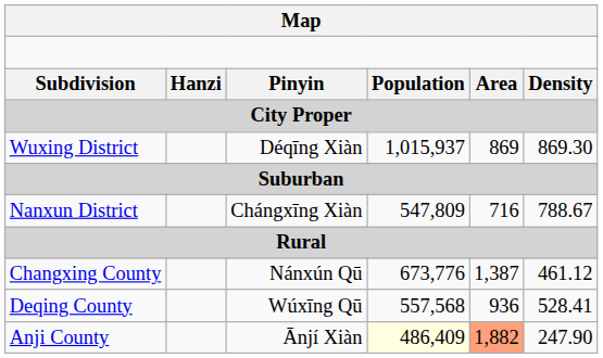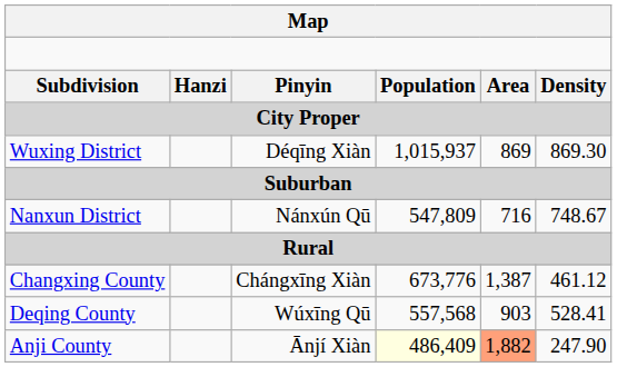Nanxun District | column 3: Chángxīng Xiàn -> Nánxún Qū
Nanxun District | column 6: 788.67 -> 748.67
Changxing County | column 3: Nánxún Qū -> Chángxīng Xiàn
Deqing County | column 5: 936 -> 903
